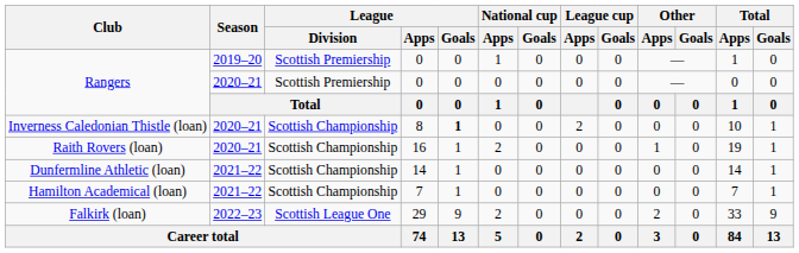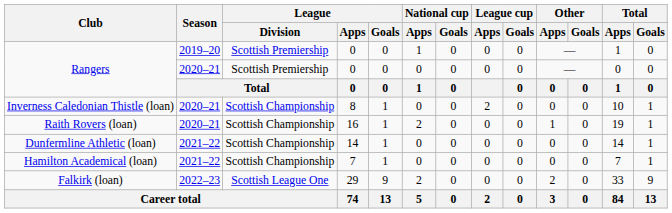Inverness Caledonian Thistle (loan) | League / Goals: bold -> normal
